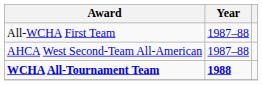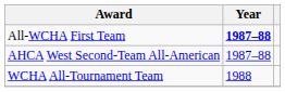row 2 | Year: normal -> bold
row 4 | Award: bold -> normal
row 4 | Year: bold -> normal
